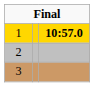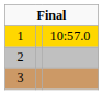1 | column 3: bold -> normal
